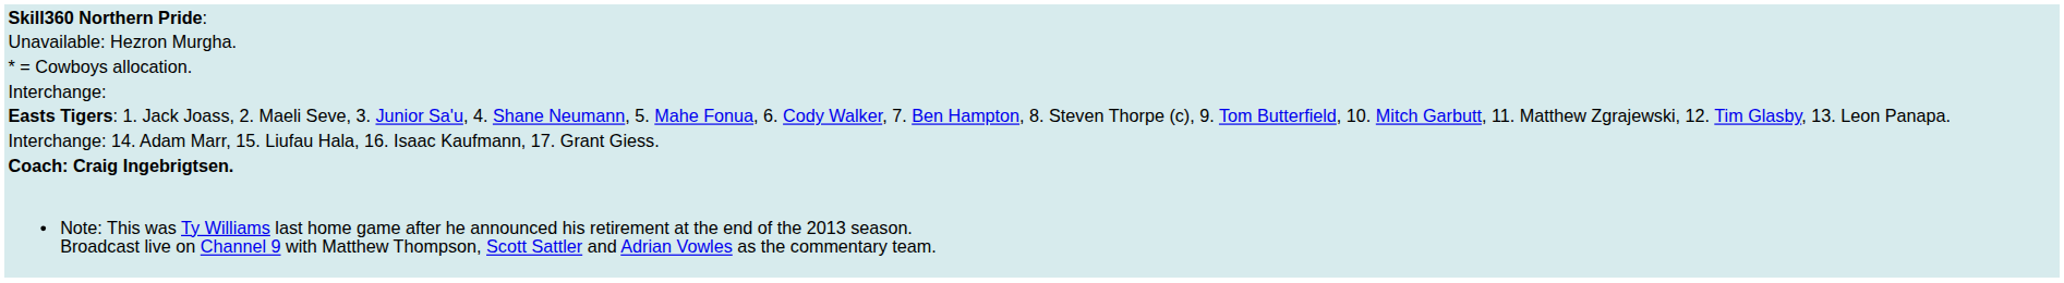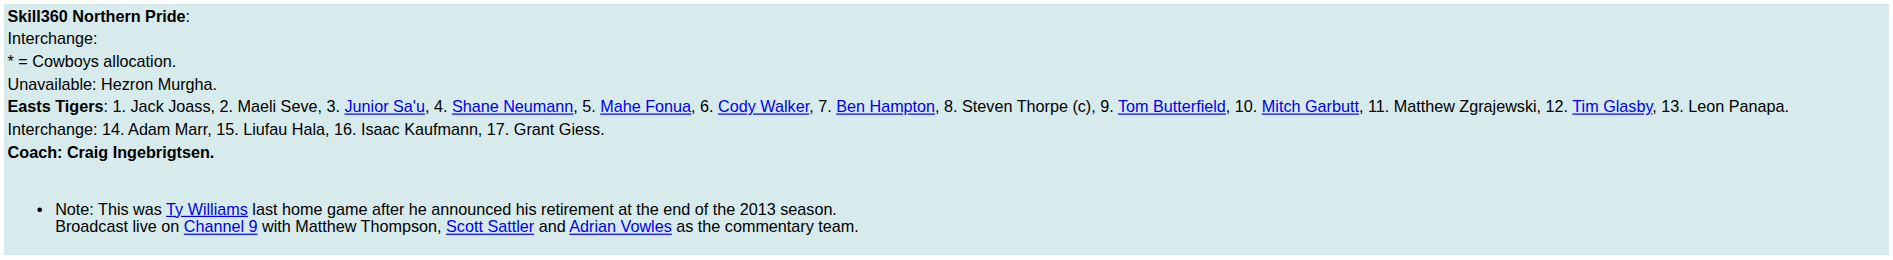row 2 | column 1: Unavailable: Hezron Murgha. -> Interchange:
row 4 | column 1: Interchange: -> Unavailable: Hezron Murgha.
